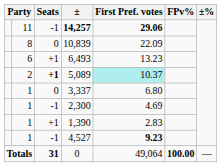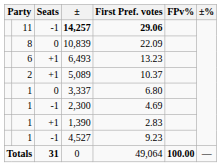5,089 | Seats: bold -> normal
5,089 | First Pref. votes: paleturquoise background -> no background
4,527 | First Pref. votes: bold -> normal
